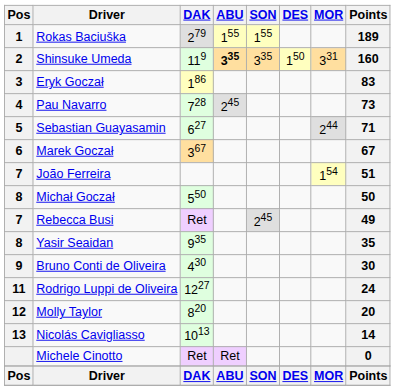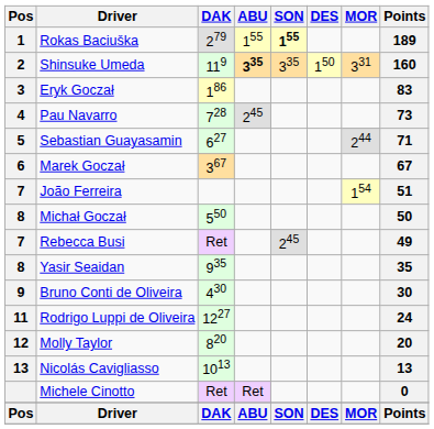Rokas Baciuška | SON: normal -> bold
Nicolás Cavigliasso | Points: 14 -> 13
